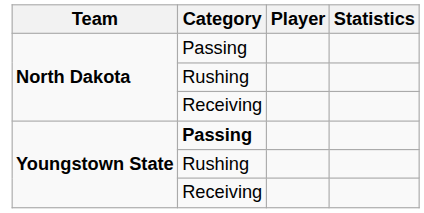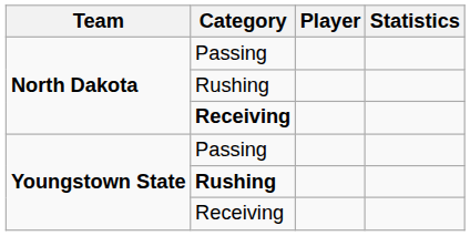North Dakota / Receiving | Category: normal -> bold
Youngstown State / Passing | Category: bold -> normal
Youngstown State / Rushing | Category: normal -> bold
